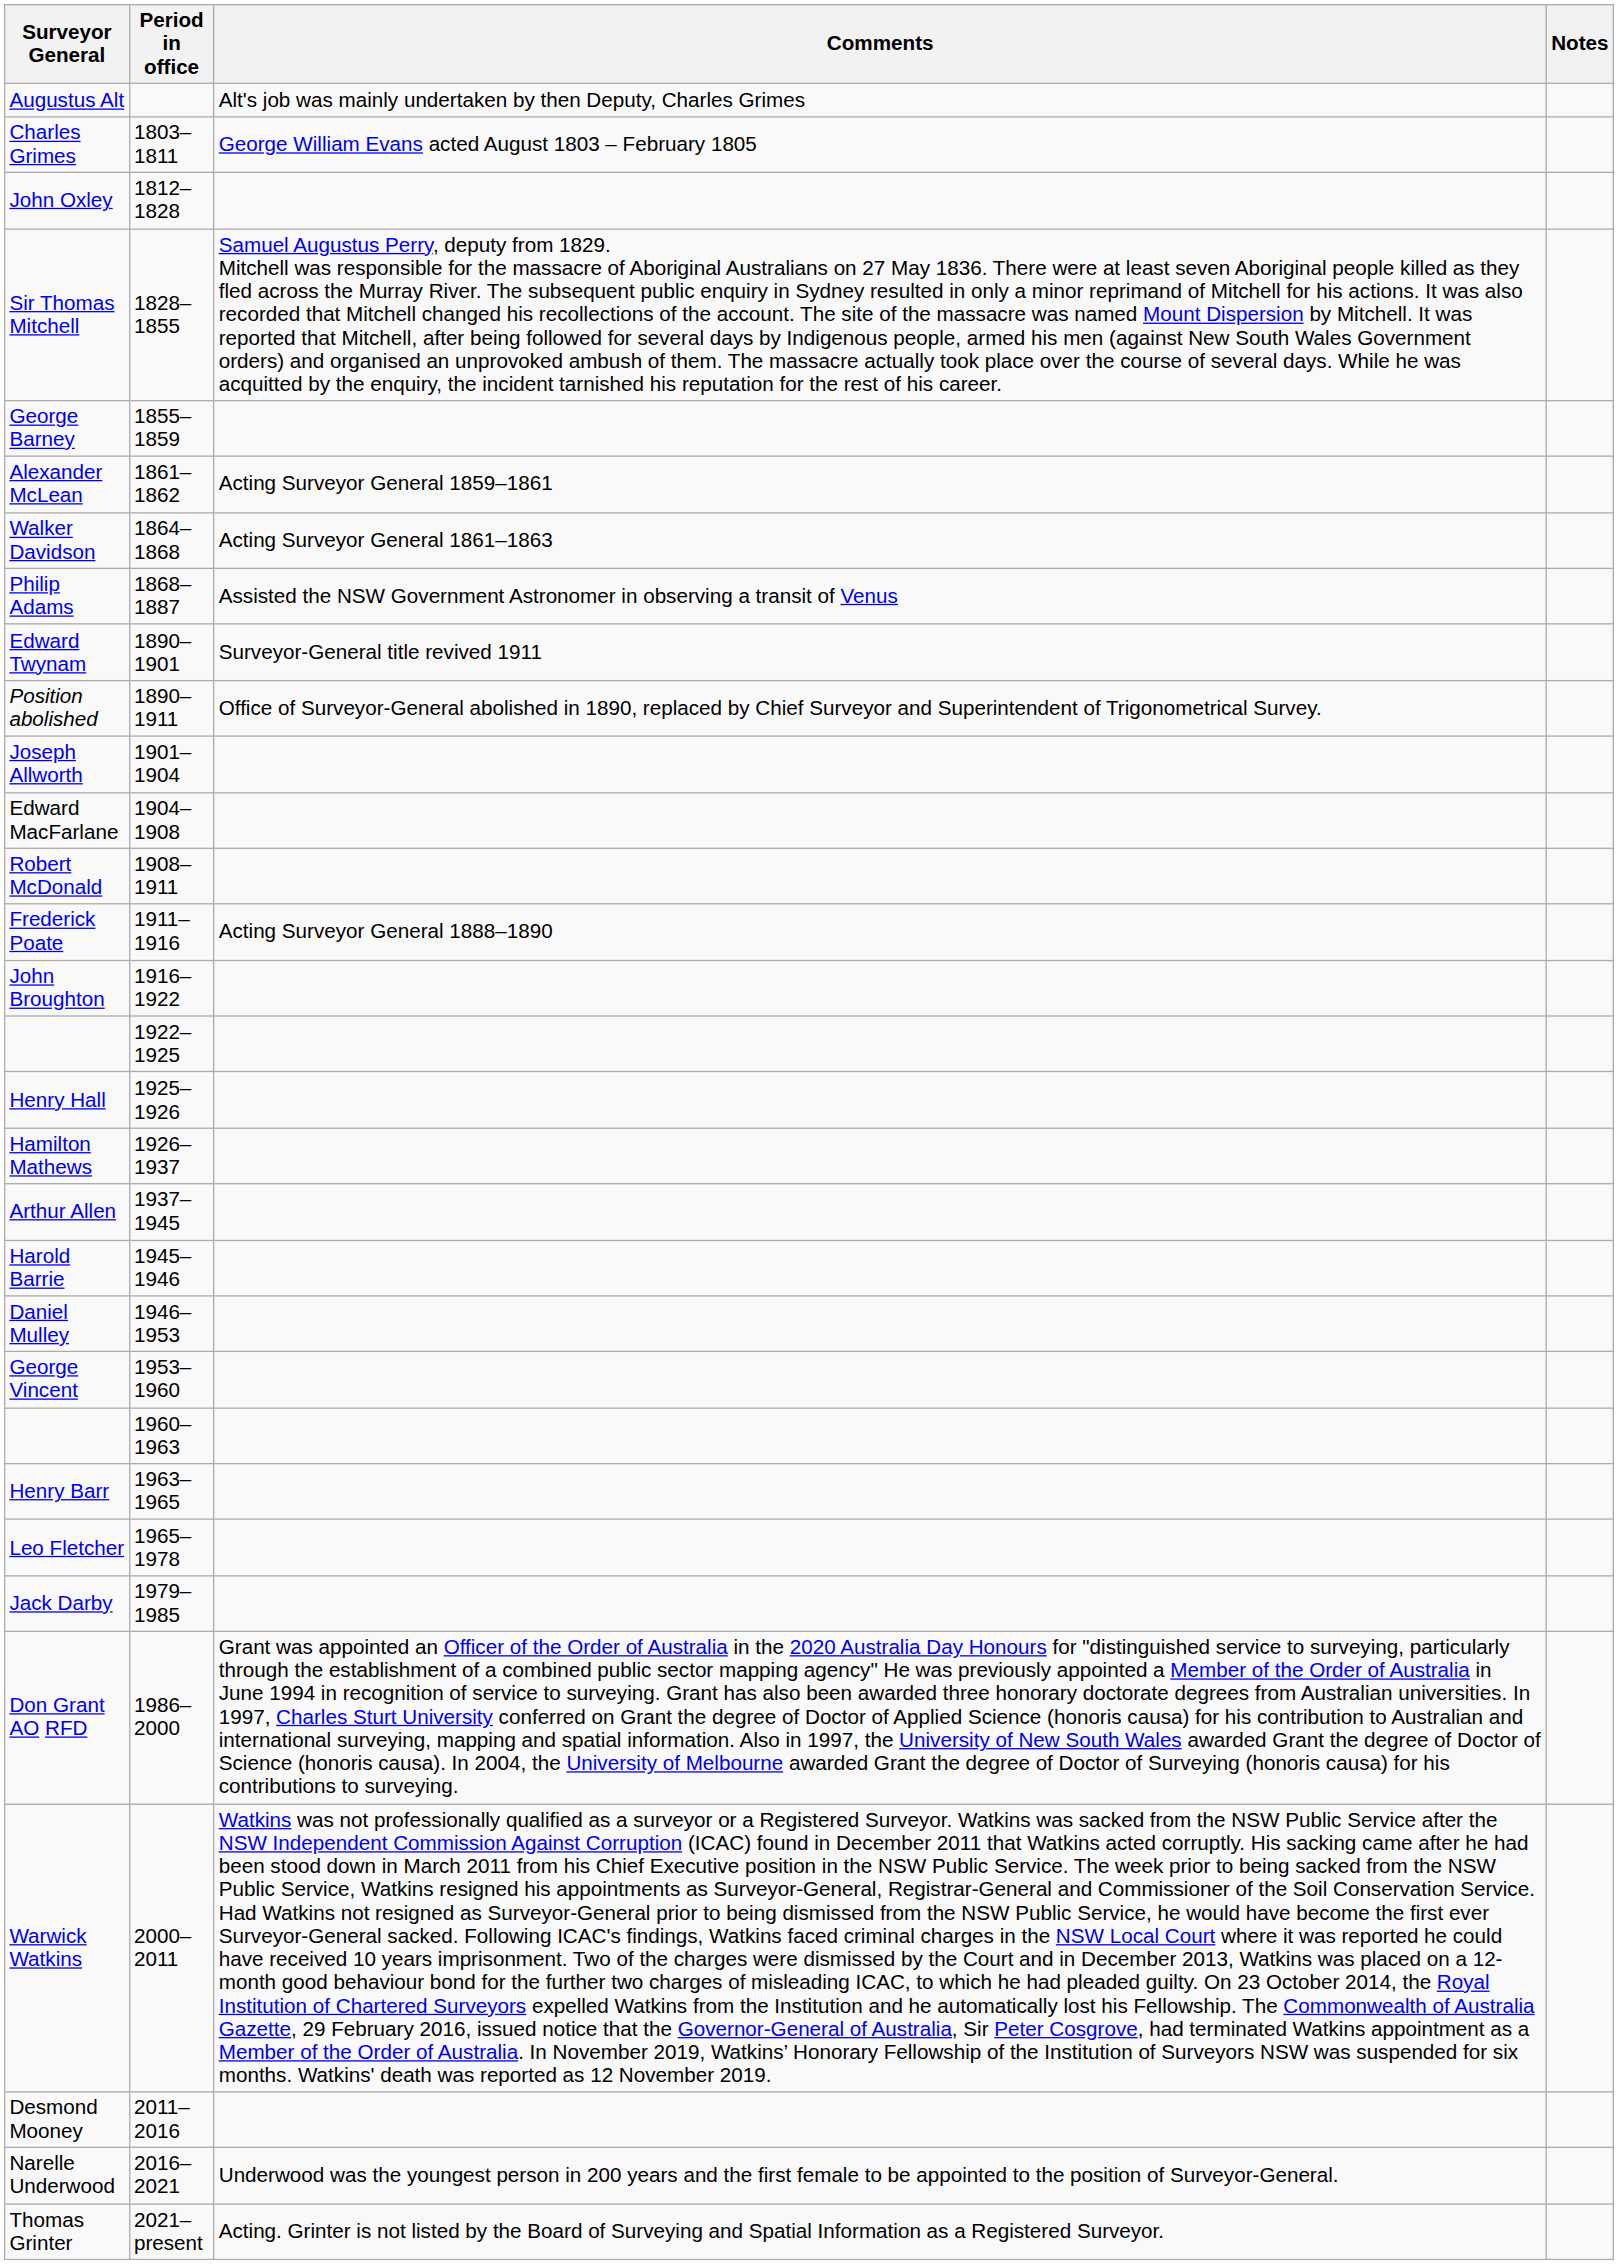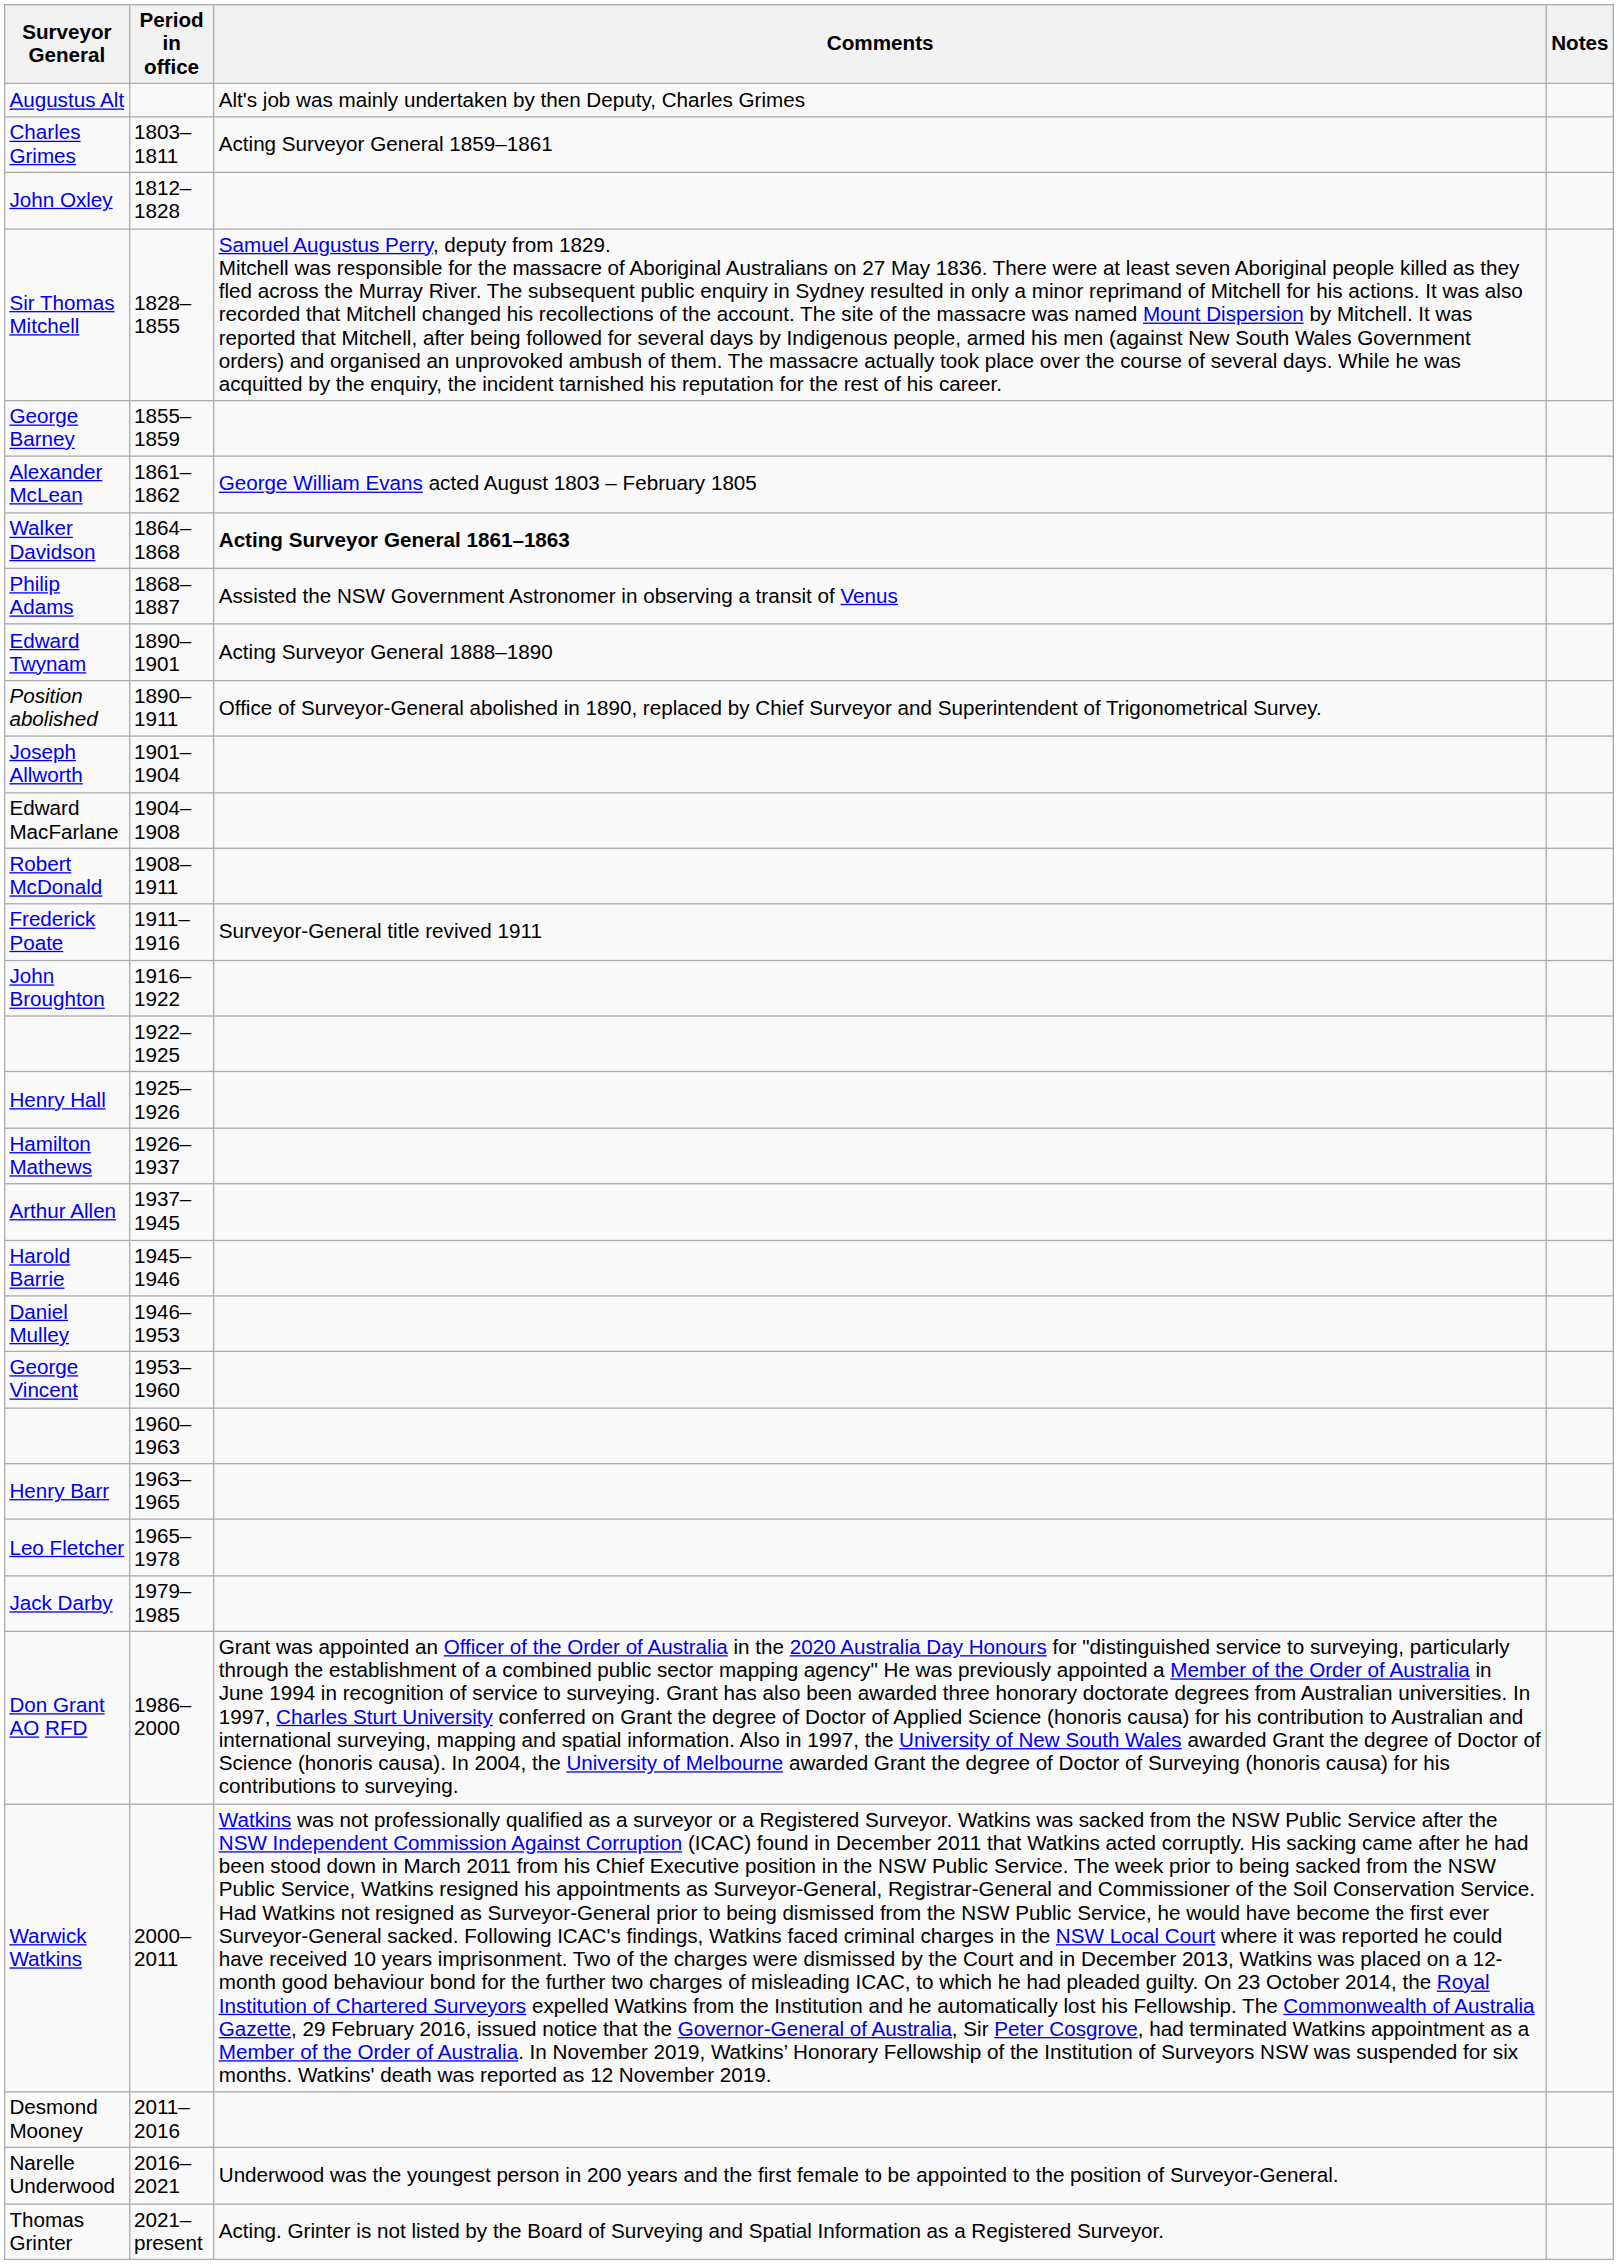Charles Grimes | Comments: George William Evans acted August 1803 – February 1805 -> Acting Surveyor General 1859–1861
Alexander McLean | Comments: Acting Surveyor General 1859–1861 -> George William Evans acted August 1803 – February 1805
Walker Davidson | Comments: normal -> bold
Edward Twynam | Comments: Surveyor-General title revived 1911 -> Acting Surveyor General 1888–1890
Frederick Poate | Comments: Acting Surveyor General 1888–1890 -> Surveyor-General title revived 1911
